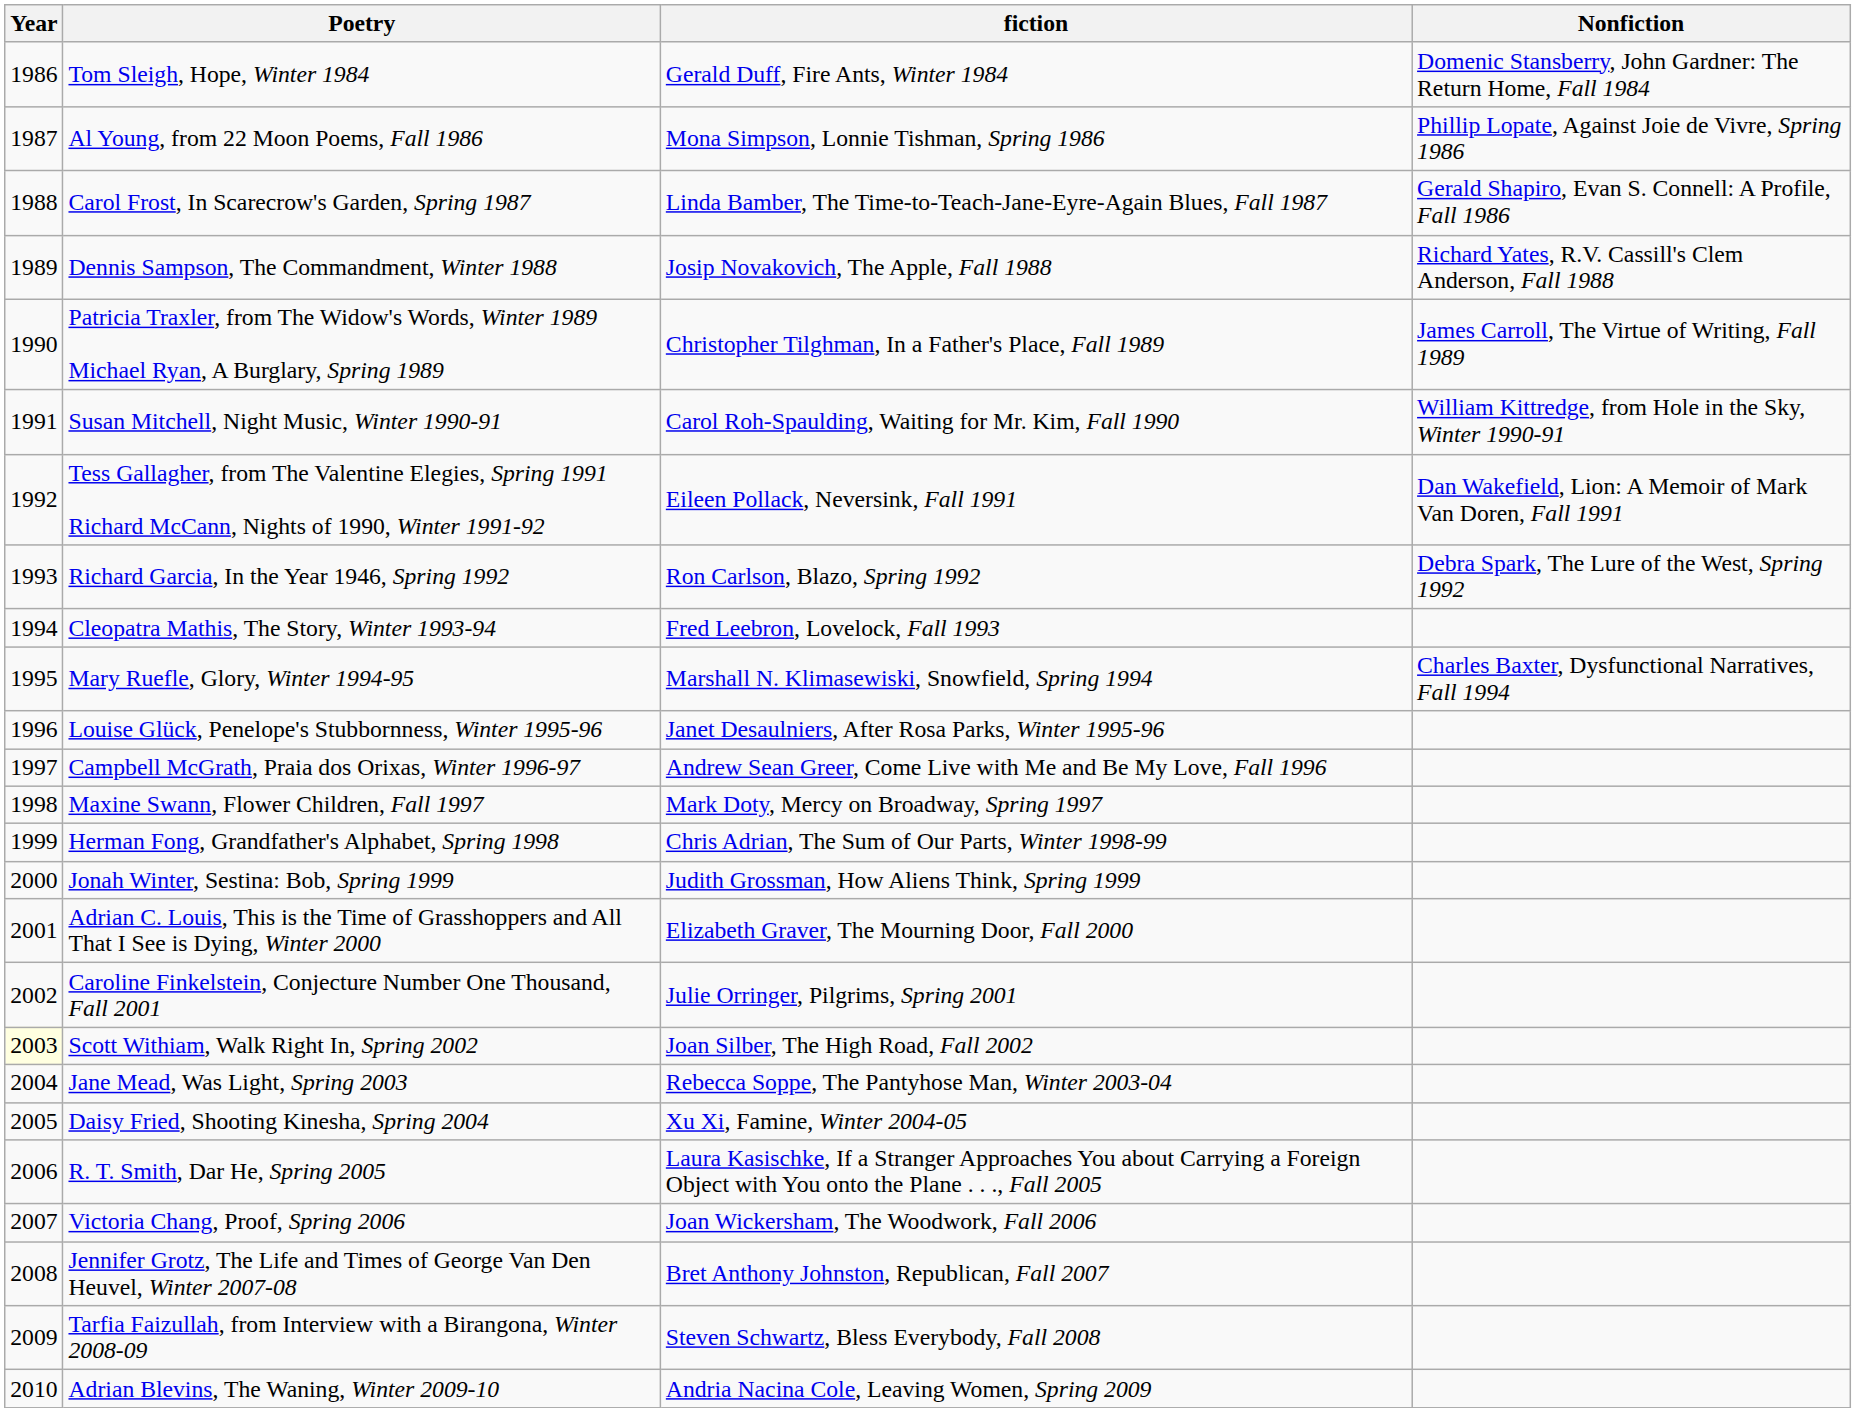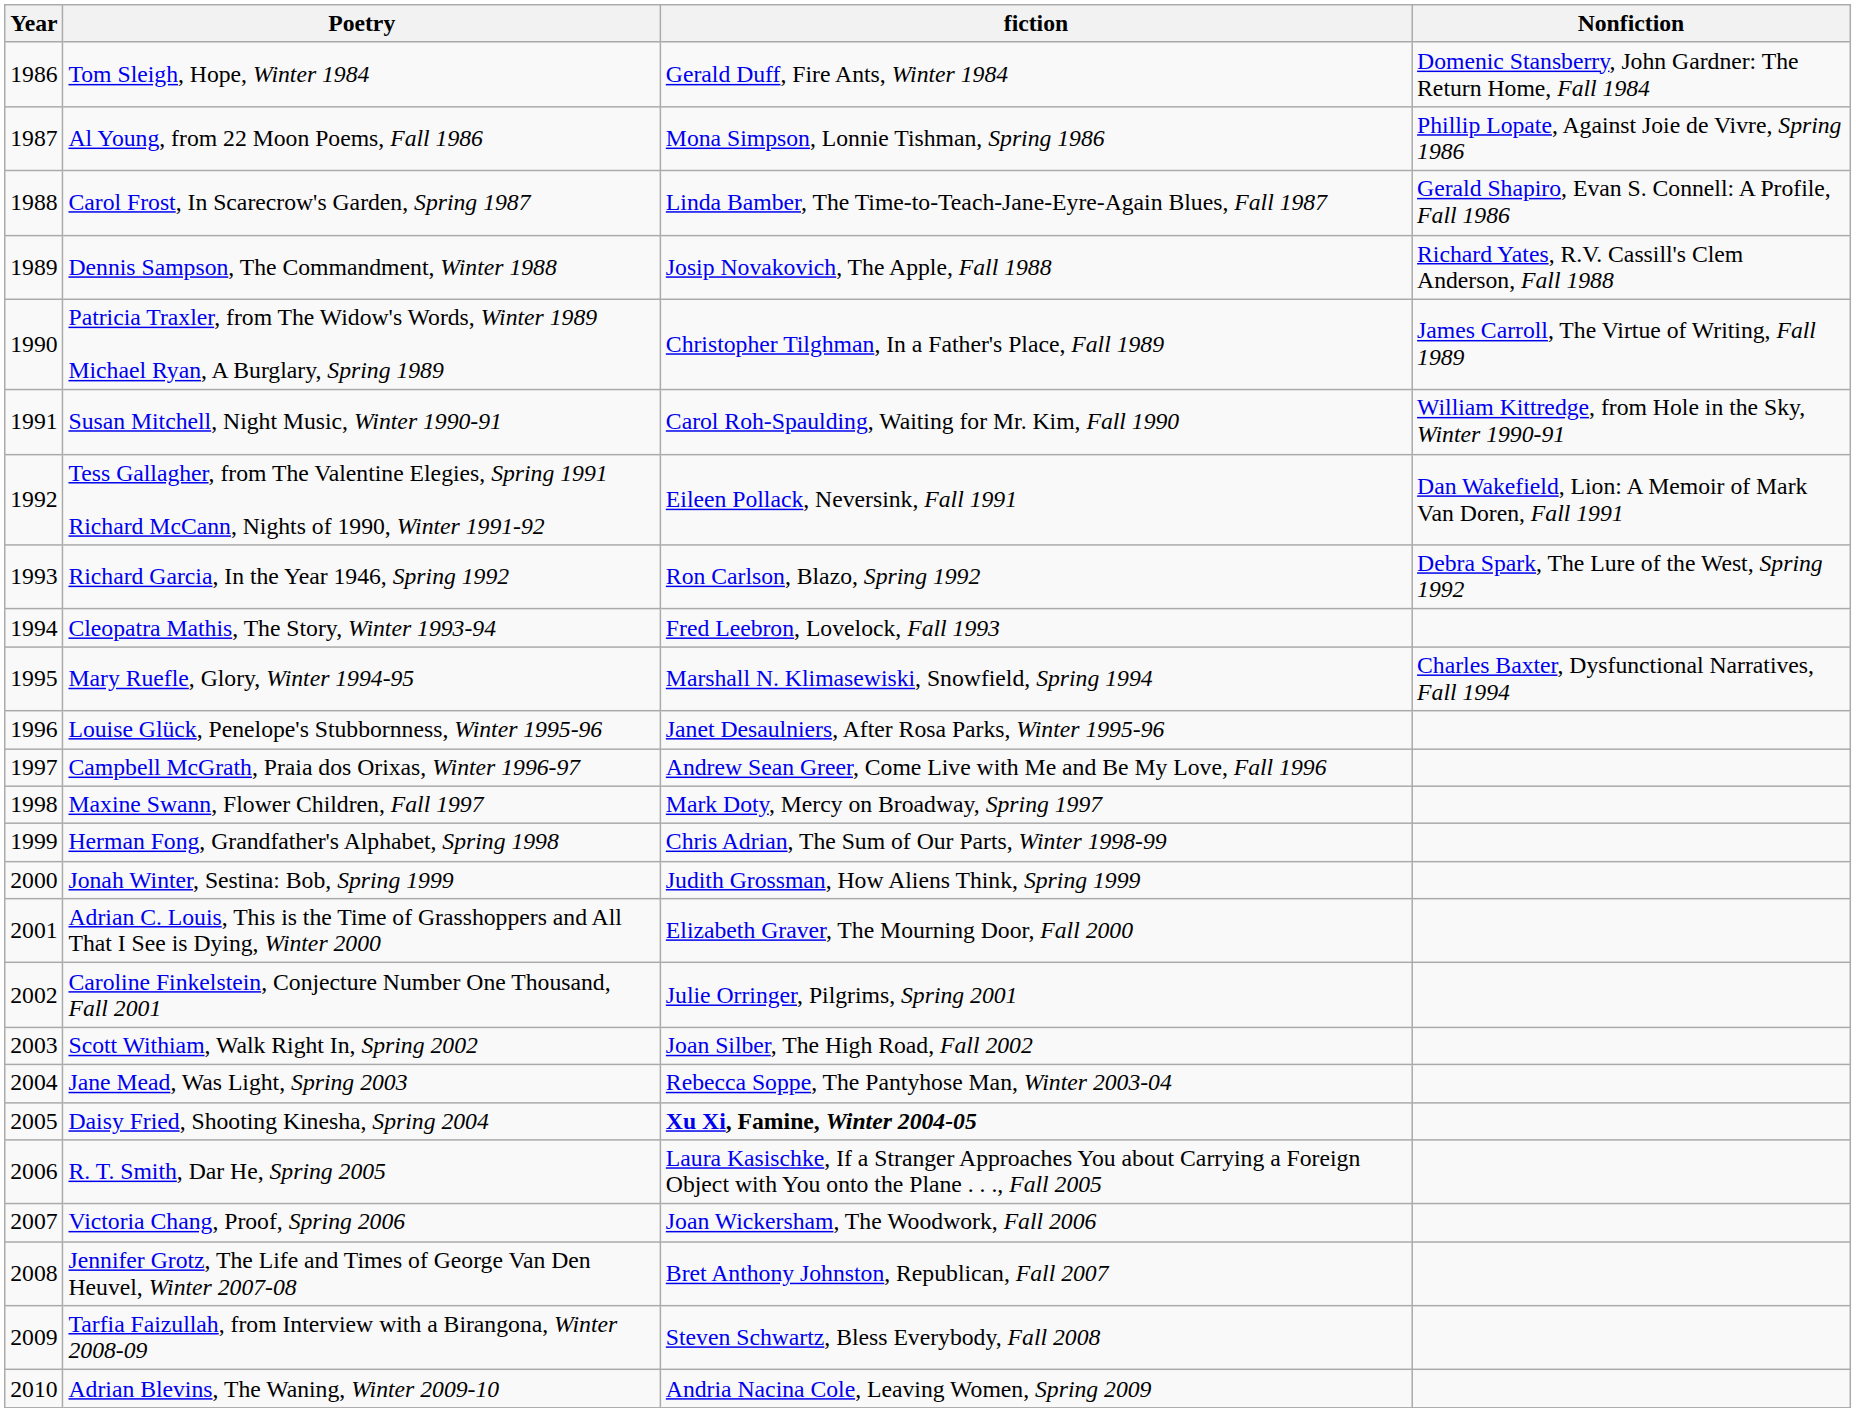Scott Withiam, Walk Right In, Spring 2002 | Year: lightyellow background -> no background
Daisy Fried, Shooting Kinesha, Spring 2004 | fiction: normal -> bold
